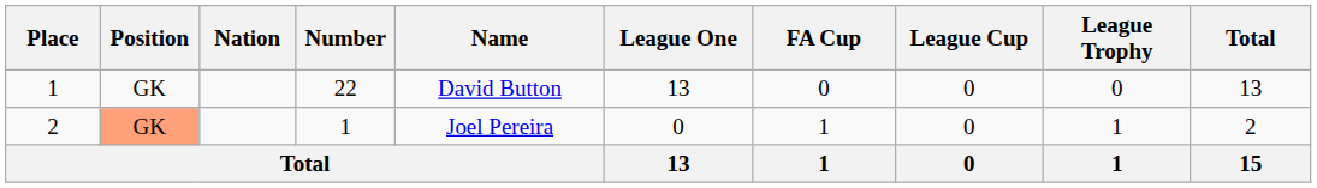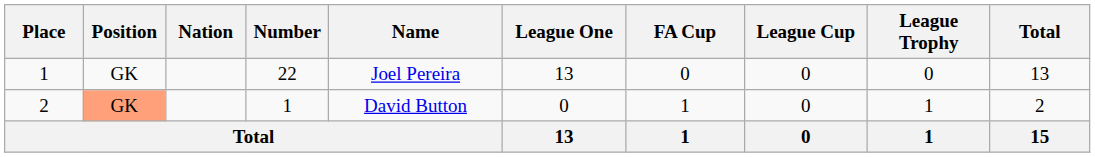row 2 | Name: David Button -> Joel Pereira
row 3 | Name: Joel Pereira -> David Button
